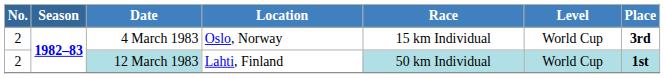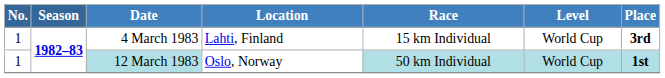4 March 1983 | No.: 2 -> 1
4 March 1983 | Location: Oslo, Norway -> Lahti, Finland
12 March 1983 | No.: 2 -> 1
12 March 1983 | Location: Lahti, Finland -> Oslo, Norway
